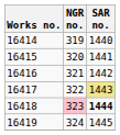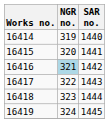16416 | NGR no.: no background -> lightblue background
16417 | SAR no.: khaki background -> no background
16418 | NGR no.: pink background -> no background
16418 | SAR no.: bold -> normal
